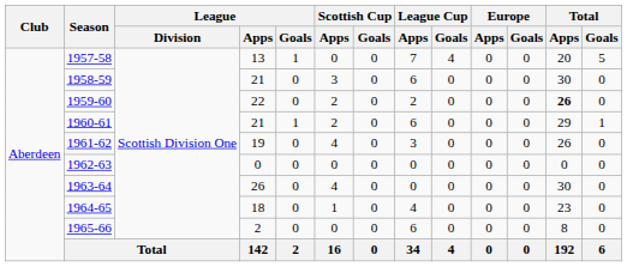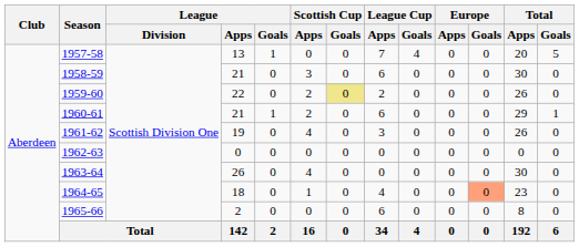1959-60 | Scottish Cup / Goals: no background -> khaki background
1959-60 | Total / Apps: bold -> normal
1964-65 | Europe / Goals: no background -> lightsalmon background
